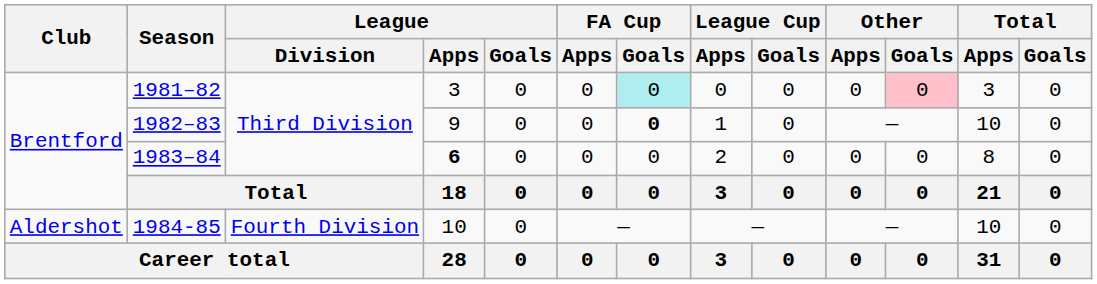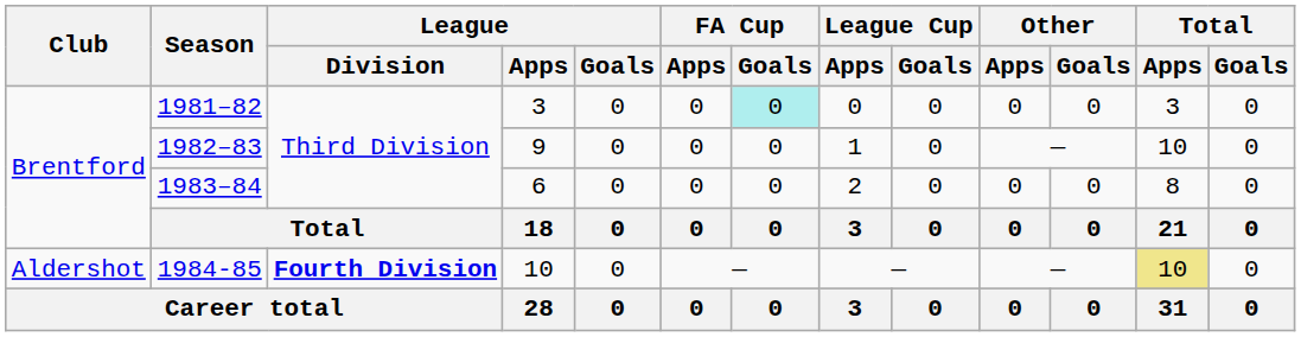1981–82 | Other / Goals: pink background -> no background
1982–83 | FA Cup / Goals: bold -> normal
1983–84 | League / Apps: bold -> normal
1984-85 | League / Division: normal -> bold
1984-85 | Total / Apps: no background -> khaki background
